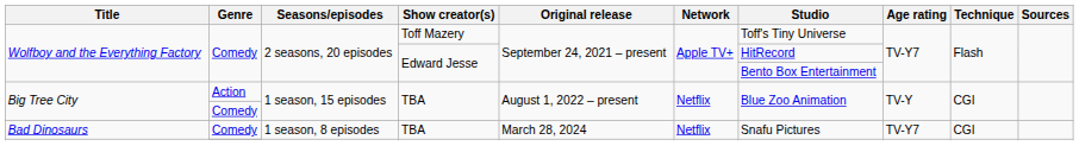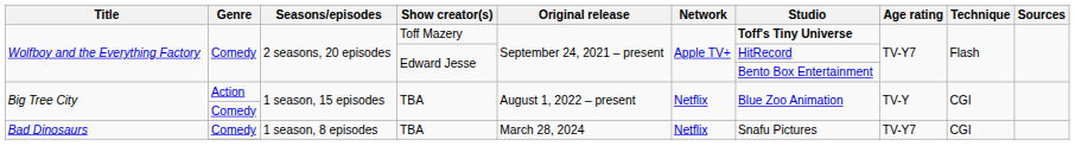Wolfboy and the Everything Factory / Toff Mazery | Studio: normal -> bold
